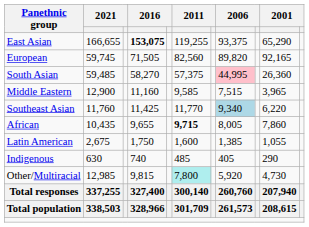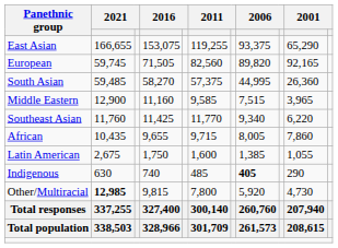East Asian | column 4: bold -> normal
South Asian | column 8: pink background -> no background
Southeast Asian | column 8: lightblue background -> no background
African | column 6: bold -> normal
Indigenous | column 8: normal -> bold
Other/Multiracial | column 2: normal -> bold
Other/Multiracial | column 6: paleturquoise background -> no background
